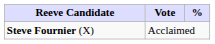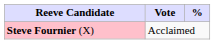Steve Fournier (X) | Reeve Candidate: no background -> pink background
